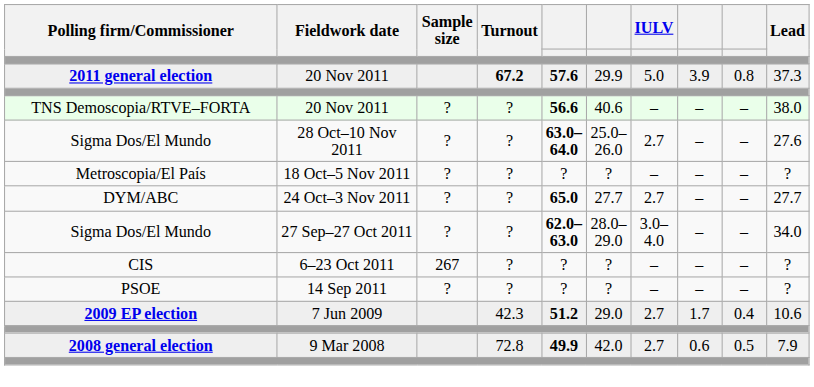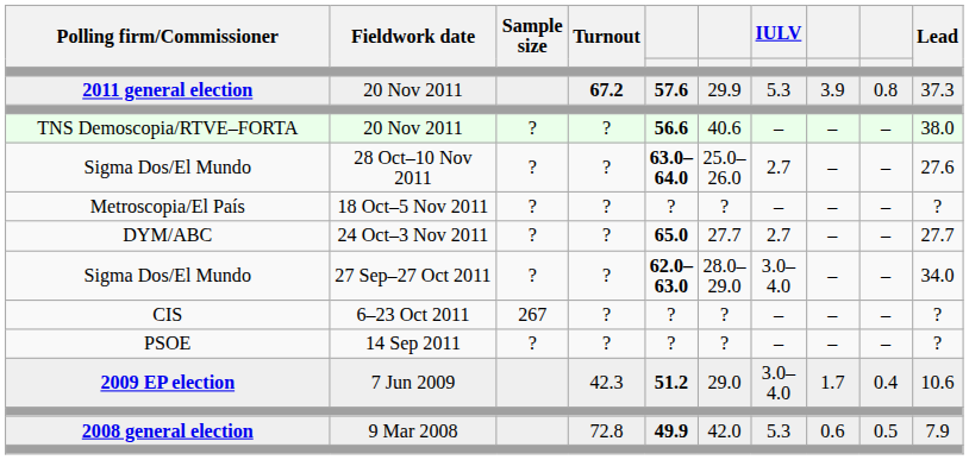2011 general election | IULV: 5.0 -> 5.3
2009 EP election | IULV: 2.7 -> 3.0– 4.0
2008 general election | IULV: 2.7 -> 5.3
